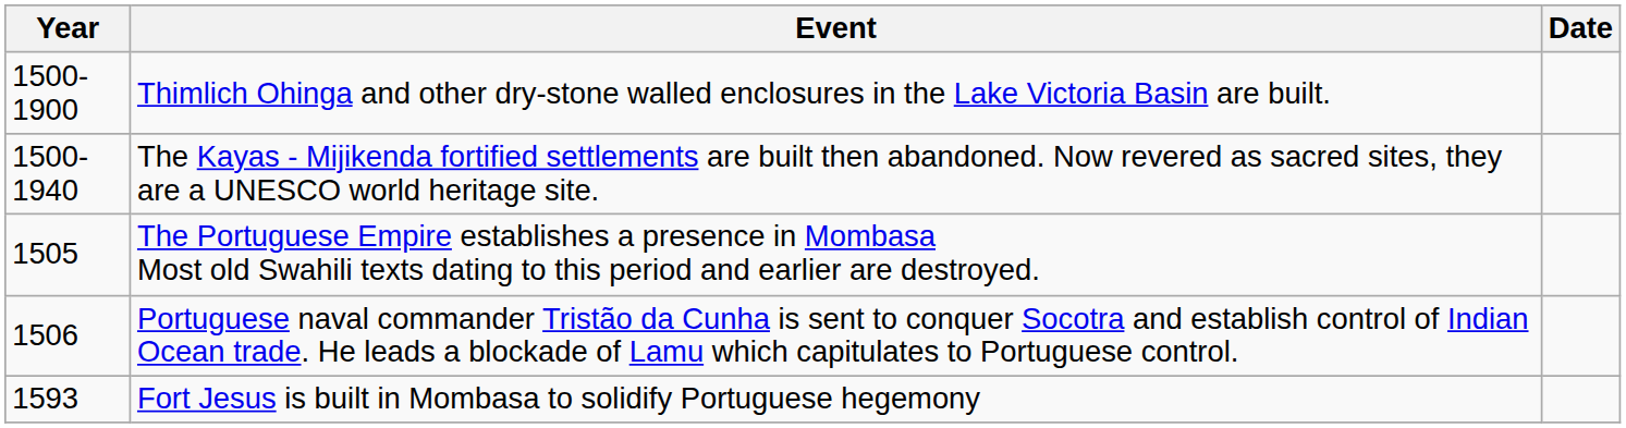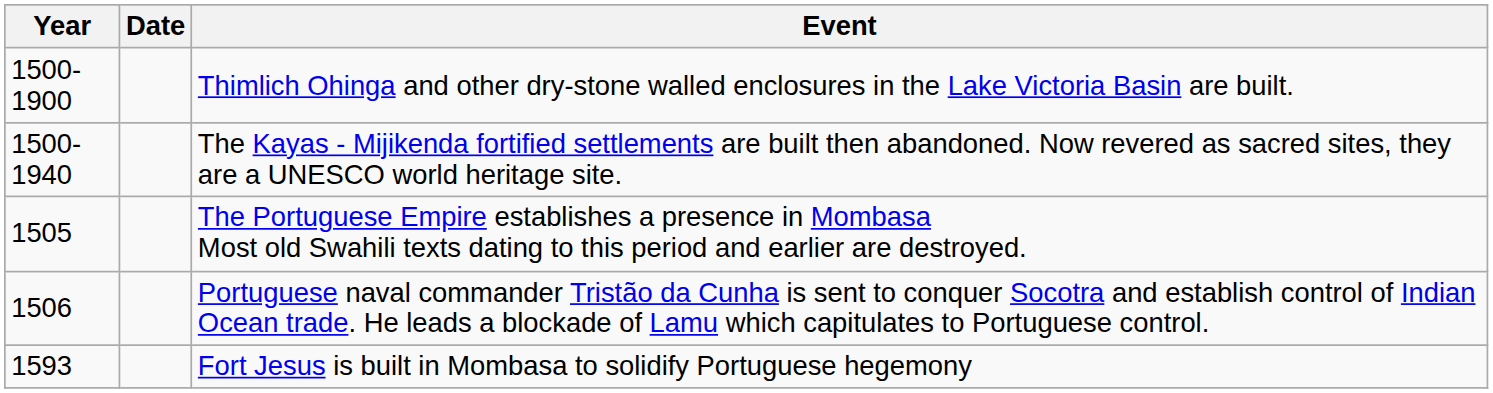columns swapped: Date <-> Event
